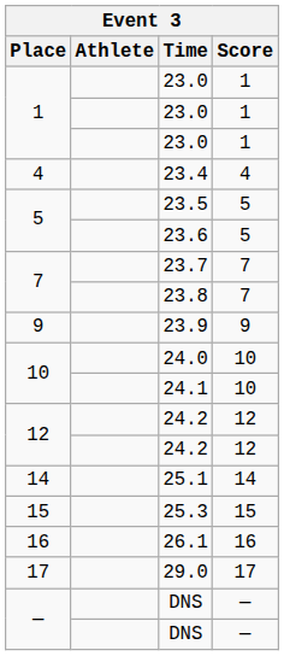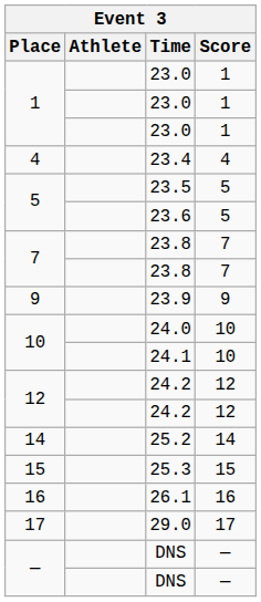row 9 | Time: 23.7 -> 23.8
row 16 | Time: 25.1 -> 25.2
